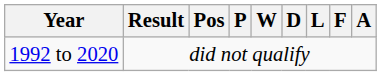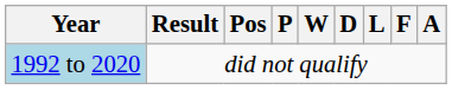1992 to 2020 | Year: no background -> lightblue background
